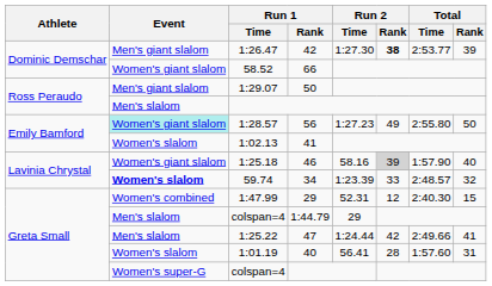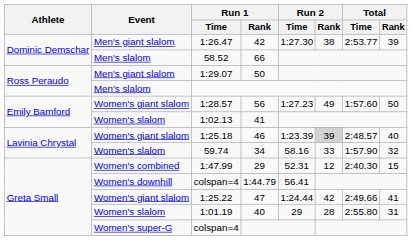1:26.47 | Run 2 / Rank: bold -> normal
58.52 | Event: Women's giant slalom -> Men's slalom
1:28.57 | Event: paleturquoise background -> no background
1:28.57 | Total / Time: 2:55.80 -> 1:57.60
1:25.18 | Run 2 / Time: 58.16 -> 1:23.39
1:25.18 | Total / Time: 1:57.90 -> 2:48.57
59.74 | Event: bold -> normal
59.74 | Run 2 / Time: 1:23.39 -> 58.16
59.74 | Total / Time: 2:48.57 -> 1:57.90
colspan=4 / 1:44.79 | Event: Men's slalom -> Women's downhill
colspan=4 / 1:44.79 | Run 2 / Time: 29 -> 56.41
1:25.22 | Event: Men's slalom -> Women's giant slalom
1:01.19 | Run 2 / Time: 56.41 -> 29
1:01.19 | Total / Time: 1:57.60 -> 2:55.80
